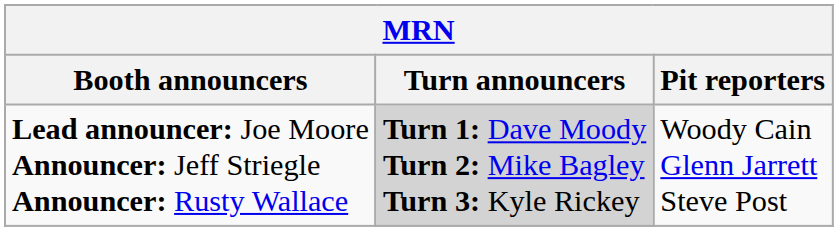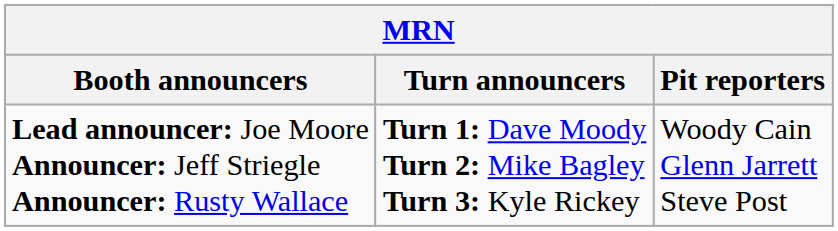row 3 | Turn announcers: lightgrey background -> no background
